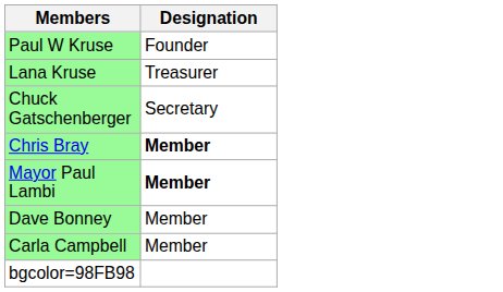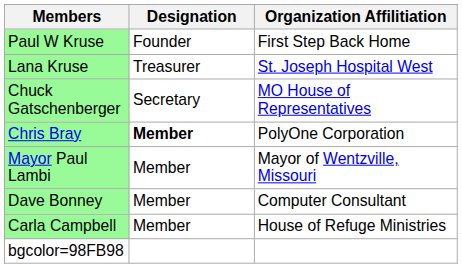+ column: Organization Affilitiation | First Step Back Home | St. Joseph Hospital West | MO House of Representatives | PolyOne Corporation | Mayor of Wentzville, Missouri | Computer Consultant | House of Refuge Ministries
Mayor Paul Lambi | Designation: bold -> normal
